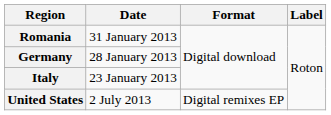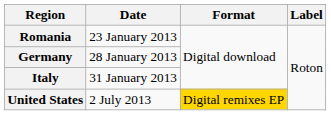Romania | Date: 31 January 2013 -> 23 January 2013
Italy | Date: 23 January 2013 -> 31 January 2013
United States | Format: no background -> gold background
